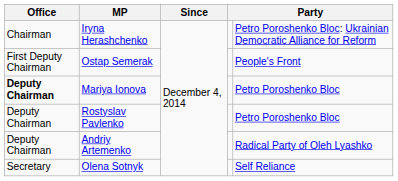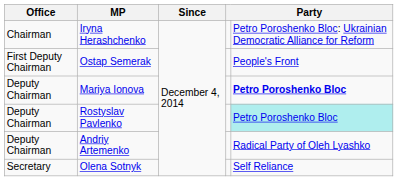Mariya Ionova | Office: bold -> normal
Mariya Ionova | column 5: normal -> bold
Rostyslav Pavlenko | column 5: no background -> paleturquoise background
